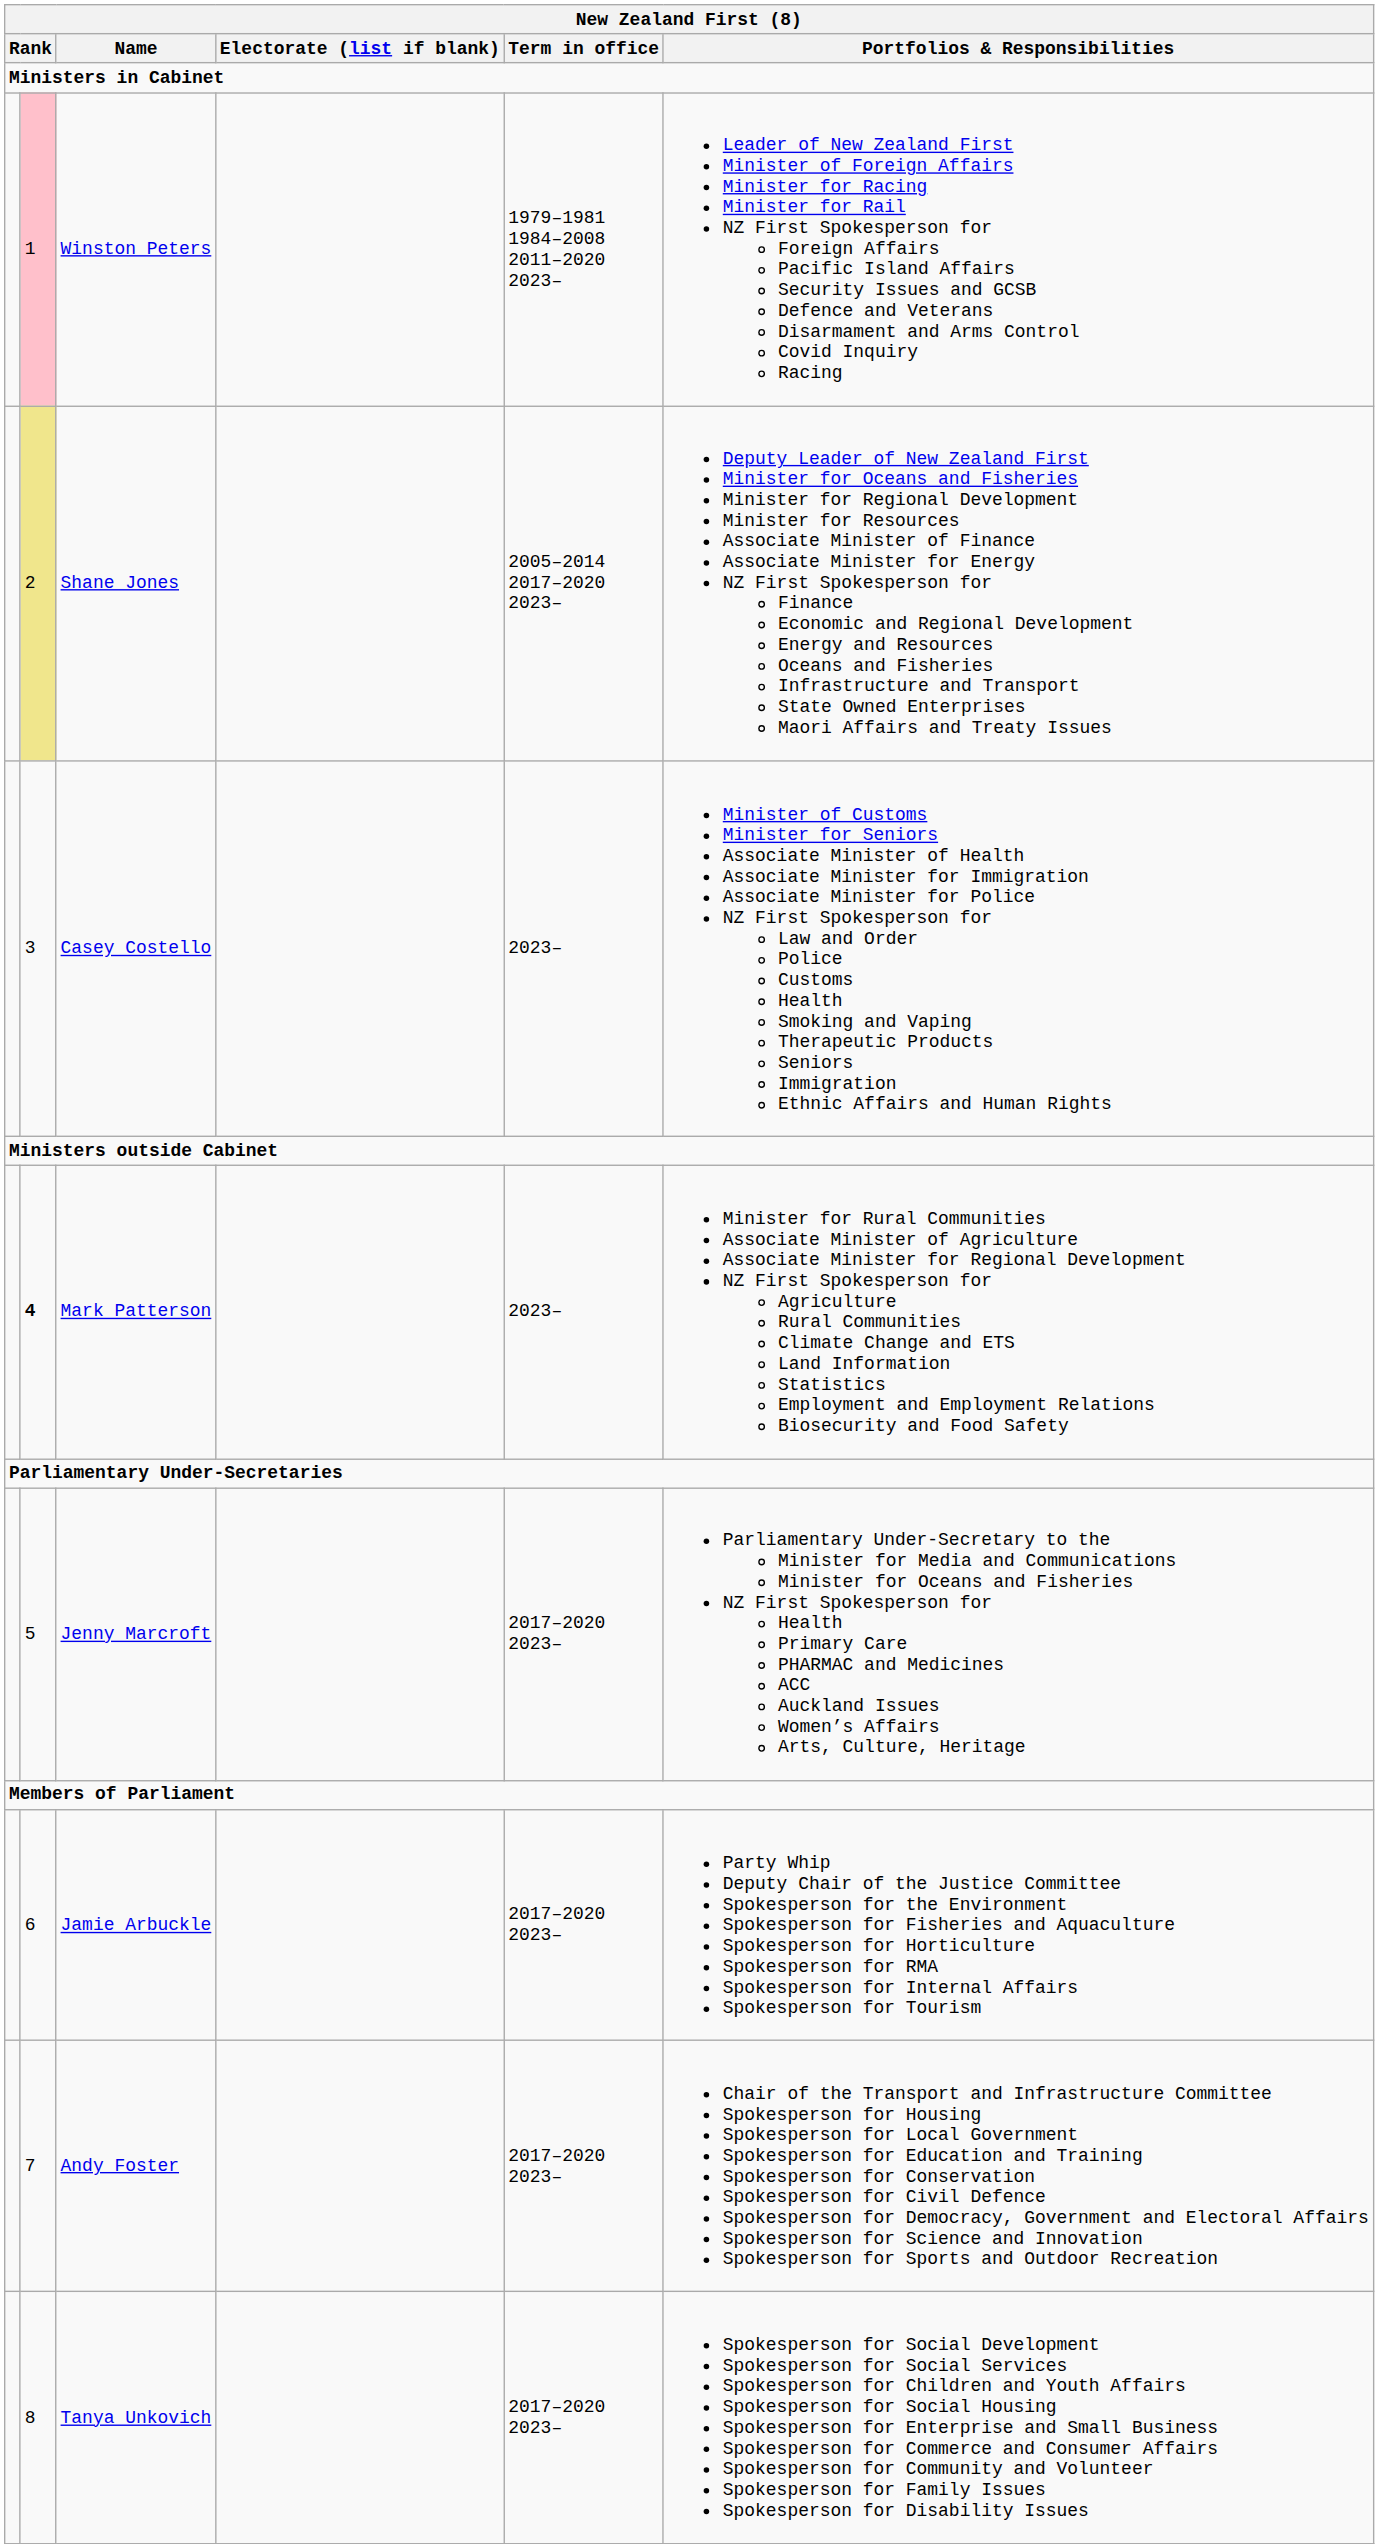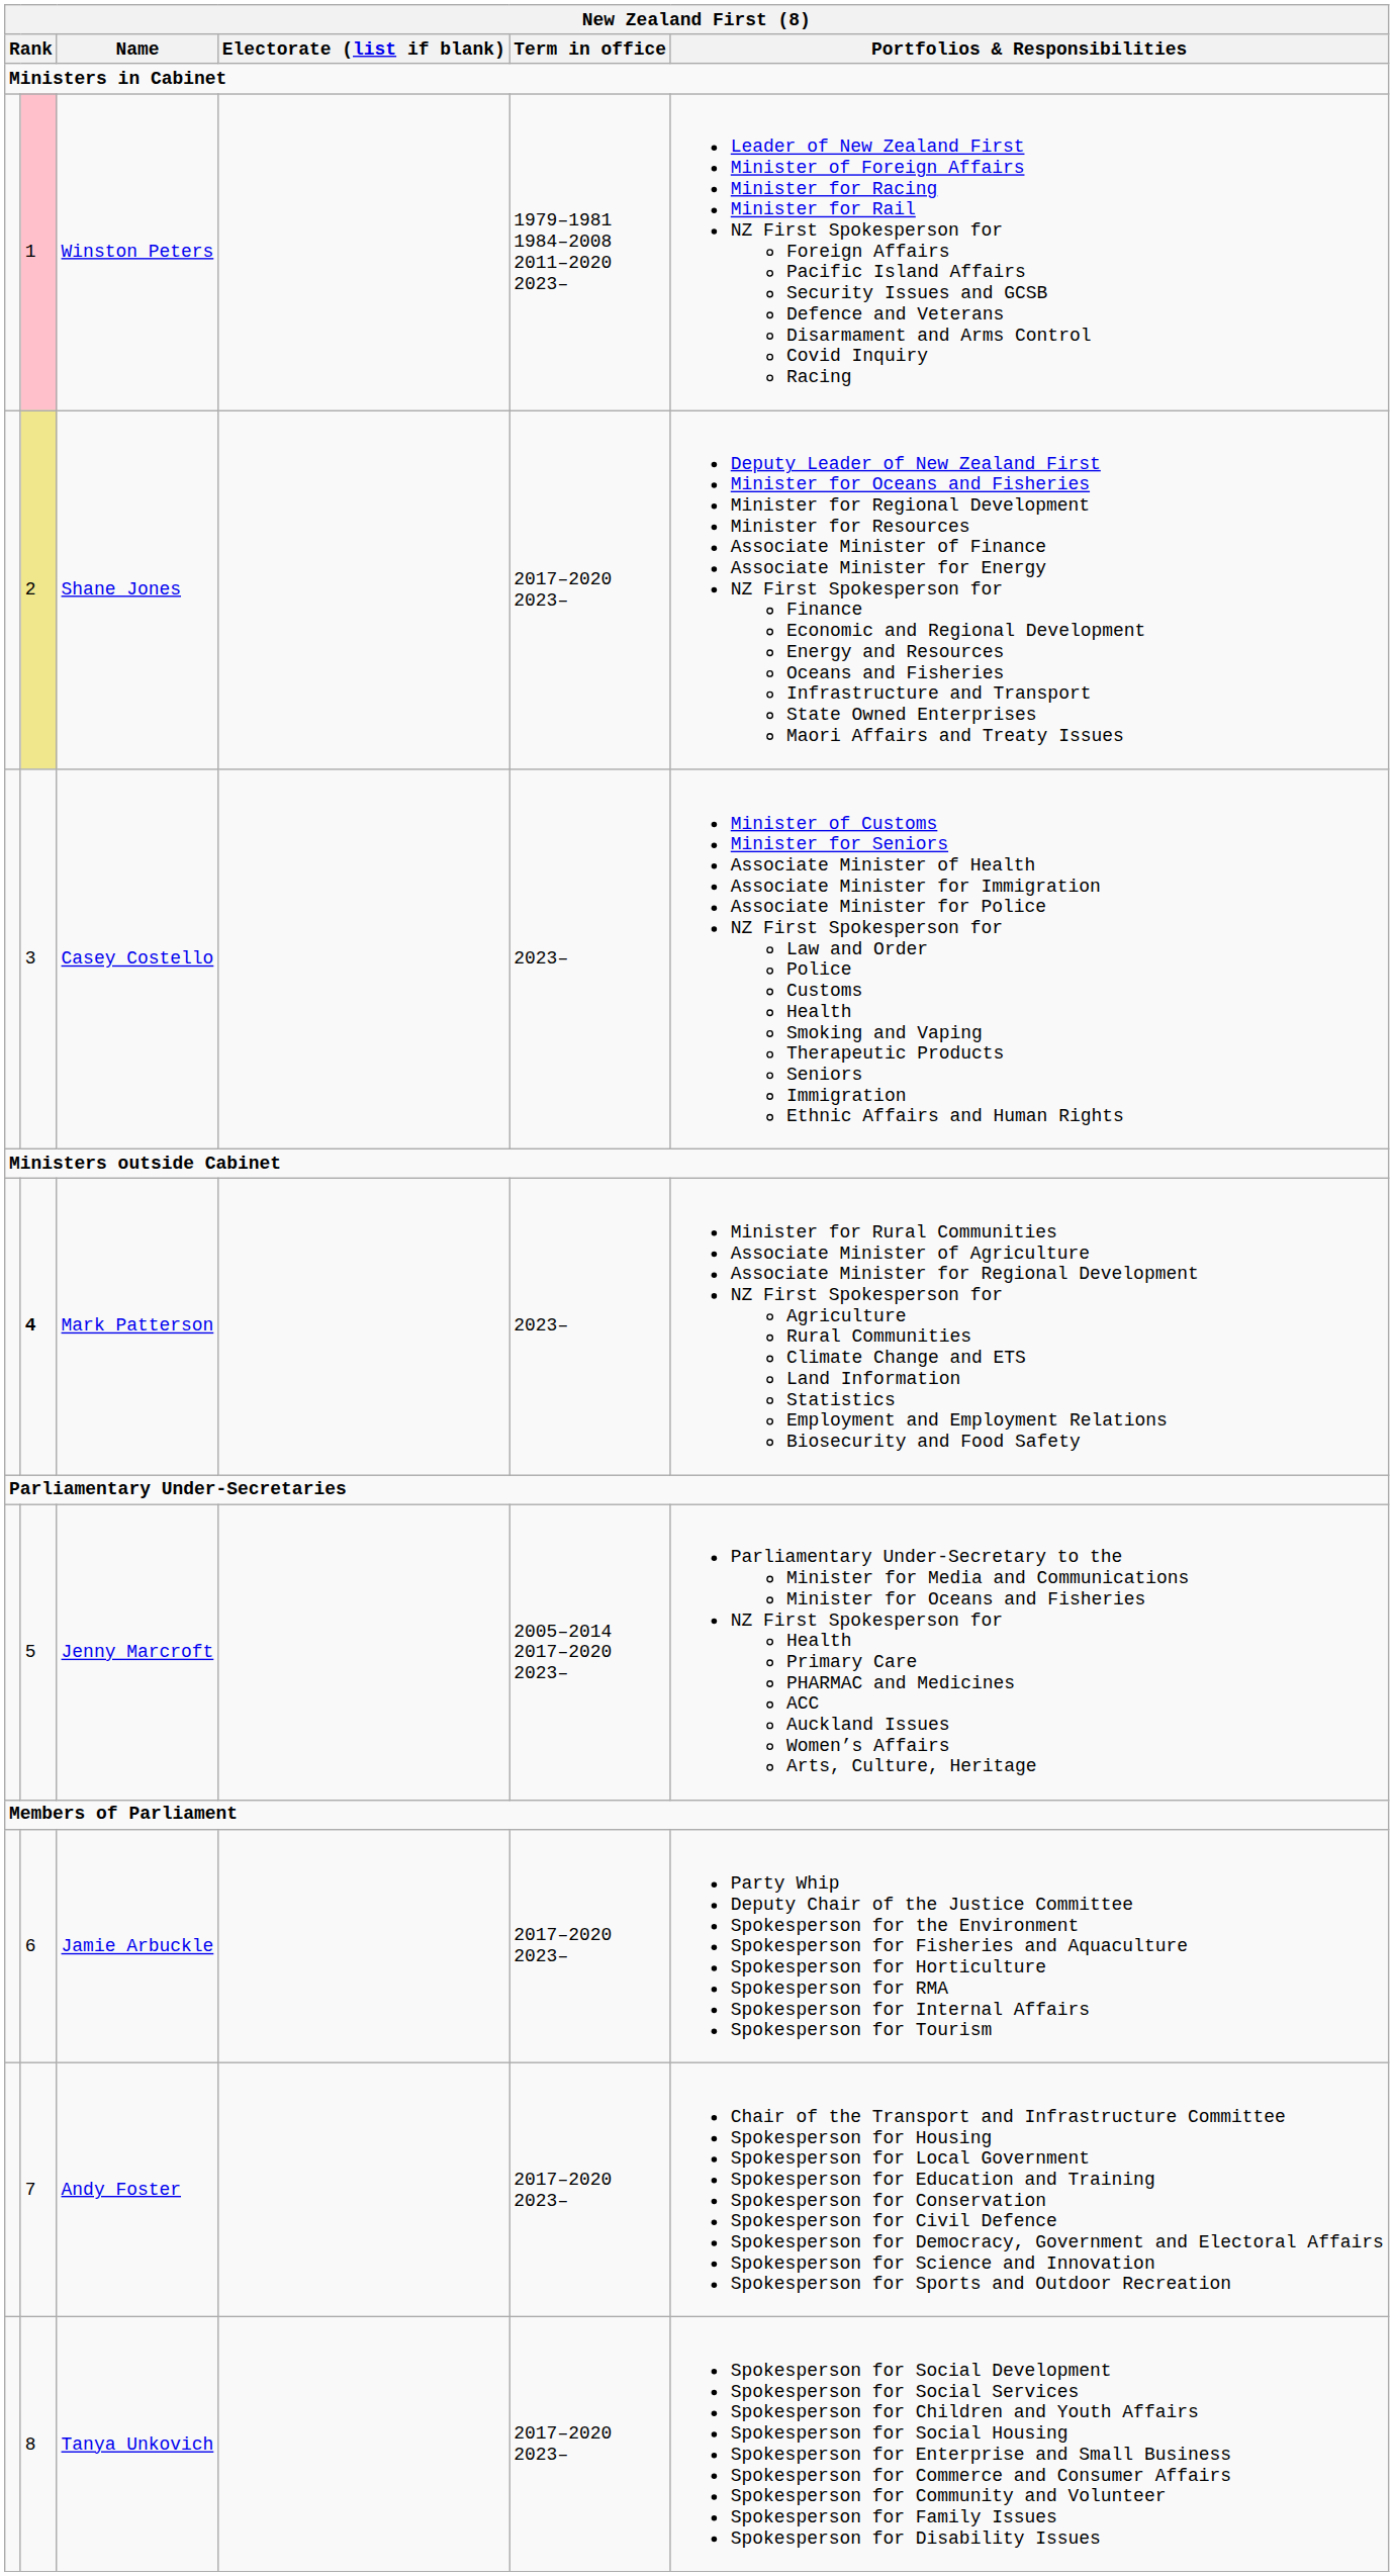Shane Jones | Term in office: 2005–2014 2017–2020 2023– -> 2017–2020 2023–
Jenny Marcroft | Term in office: 2017–2020 2023– -> 2005–2014 2017–2020 2023–
